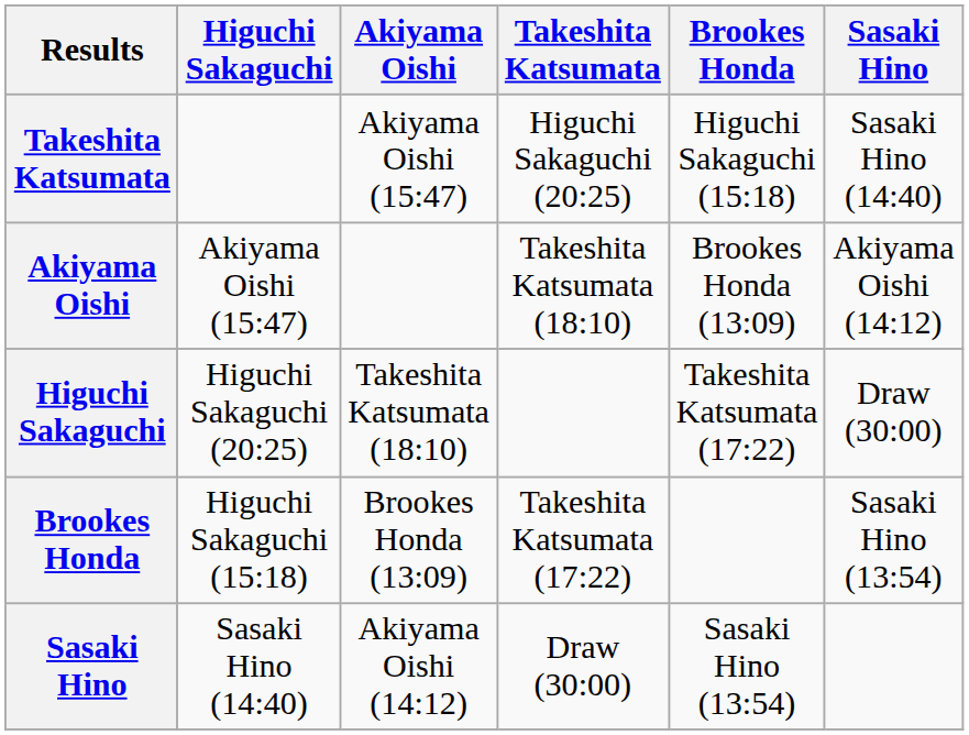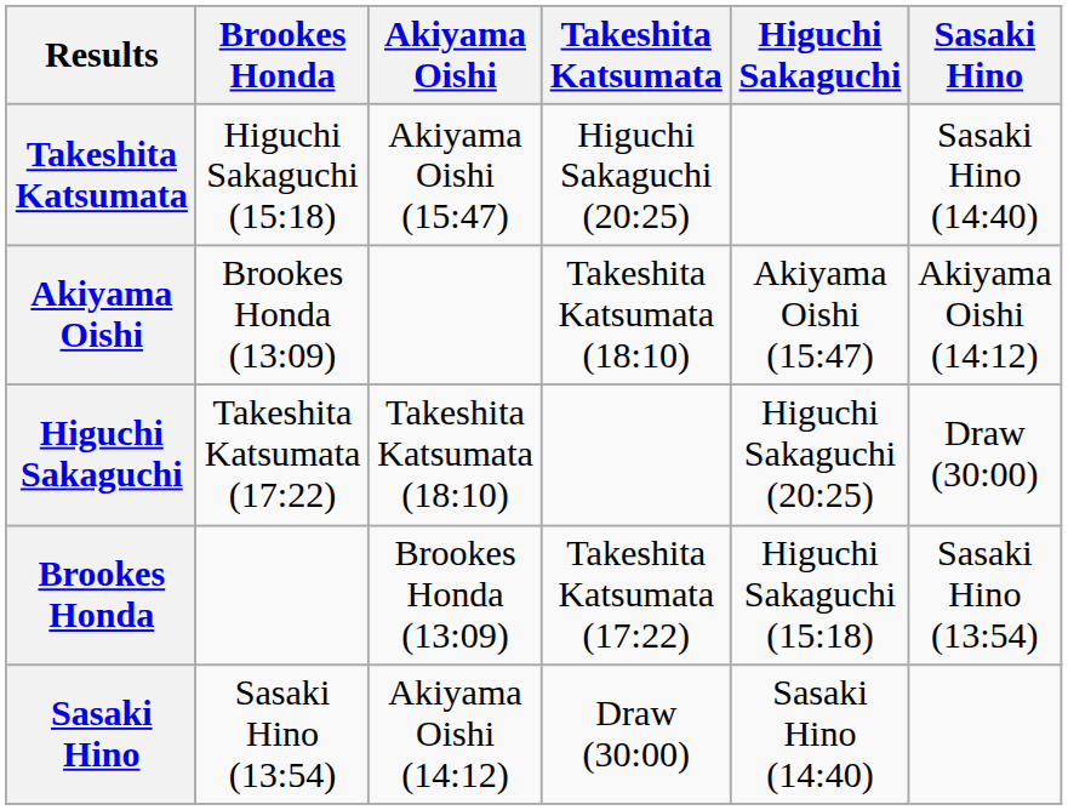columns swapped: Higuchi Sakaguchi <-> Brookes Honda
